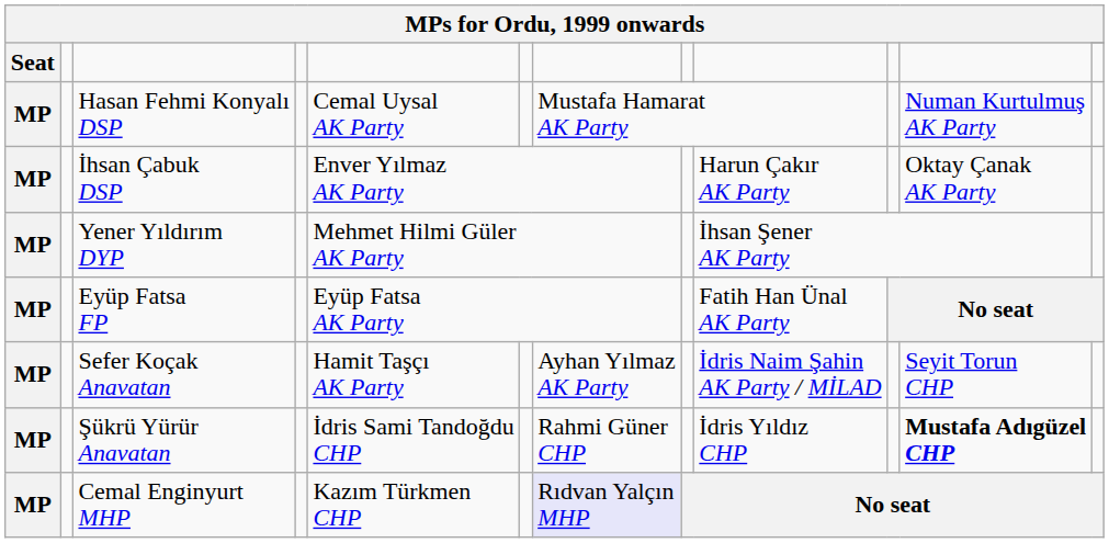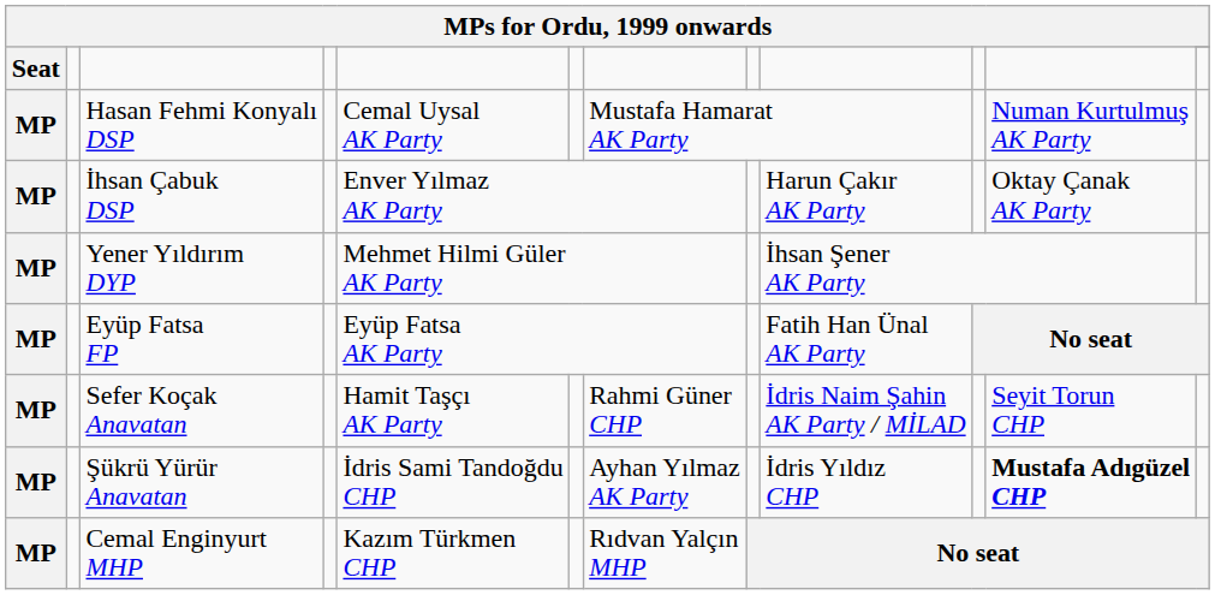Sefer Koçak Anavatan | column 7: Ayhan Yılmaz AK Party -> Rahmi Güner CHP
Şükrü Yürür Anavatan | column 7: Rahmi Güner CHP -> Ayhan Yılmaz AK Party
Cemal Enginyurt MHP | column 7: lavender background -> no background
